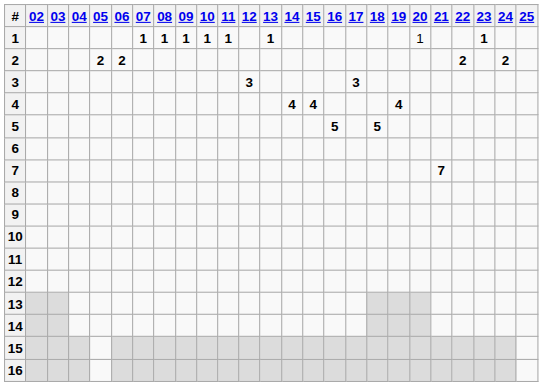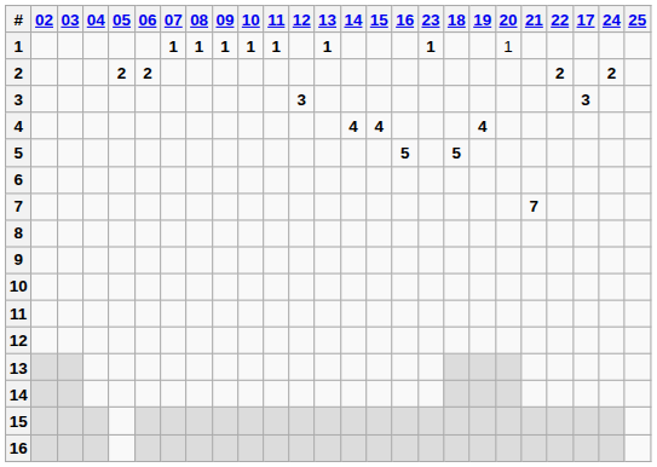columns swapped: 17 <-> 23
